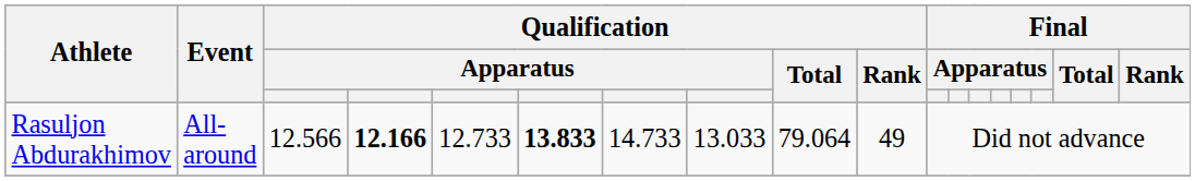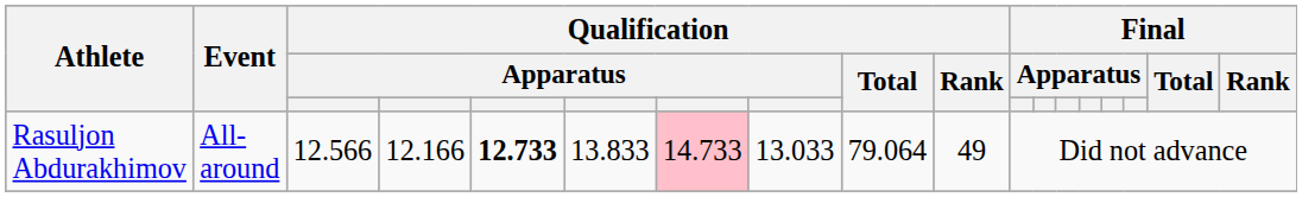row 4 | column 4: bold -> normal
row 4 | column 5: normal -> bold
row 4 | column 6: bold -> normal
row 4 | column 7: no background -> pink background
